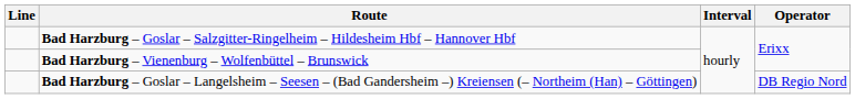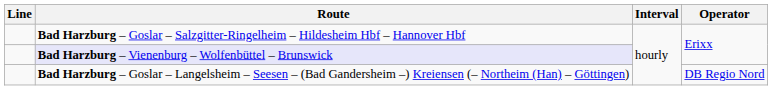Bad Harzburg – Vienenburg – Wolfenbüttel – Brunswick | Route: no background -> lavender background
